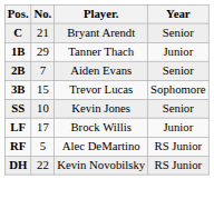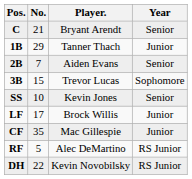+ row: CF | 35 | Mac Gillespie | Junior
